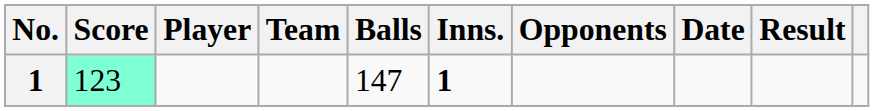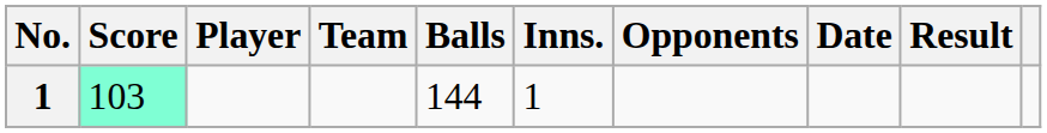row 2 | Score: 123 -> 103
row 2 | Balls: 147 -> 144
row 2 | Inns.: bold -> normal
